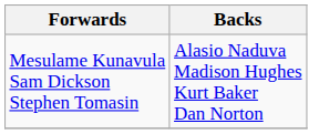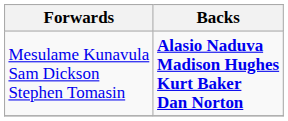Mesulame Kunavula Sam Dickson Stephen Tomasin | Backs: normal -> bold
